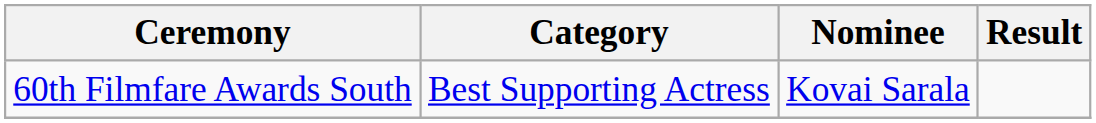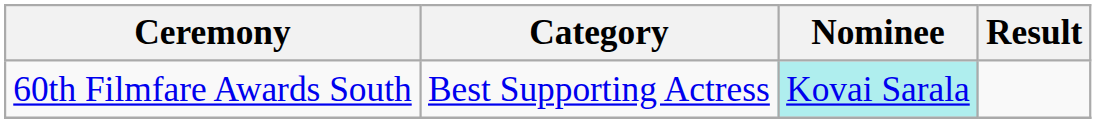60th Filmfare Awards South | Nominee: no background -> paleturquoise background
